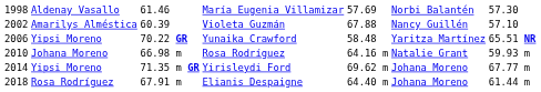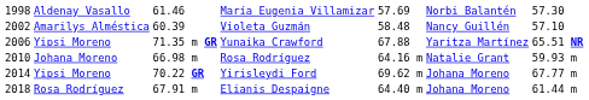Violeta Guzmán | column 5: 67.88 -> 58.48
Yunaika Crawford | column 3: 70.22 GR -> 71.35 m GR
Yunaika Crawford | column 5: 58.48 -> 67.88
Yirisleydi Ford | column 3: 71.35 m GR -> 70.22 GR
